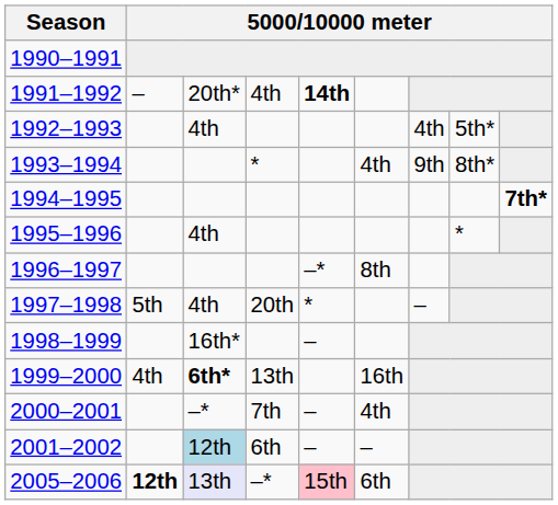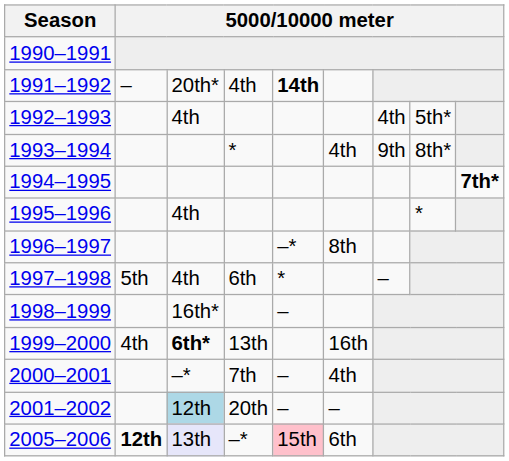1997–1998 | column 4: 20th -> 6th
2001–2002 | column 4: 6th -> 20th
